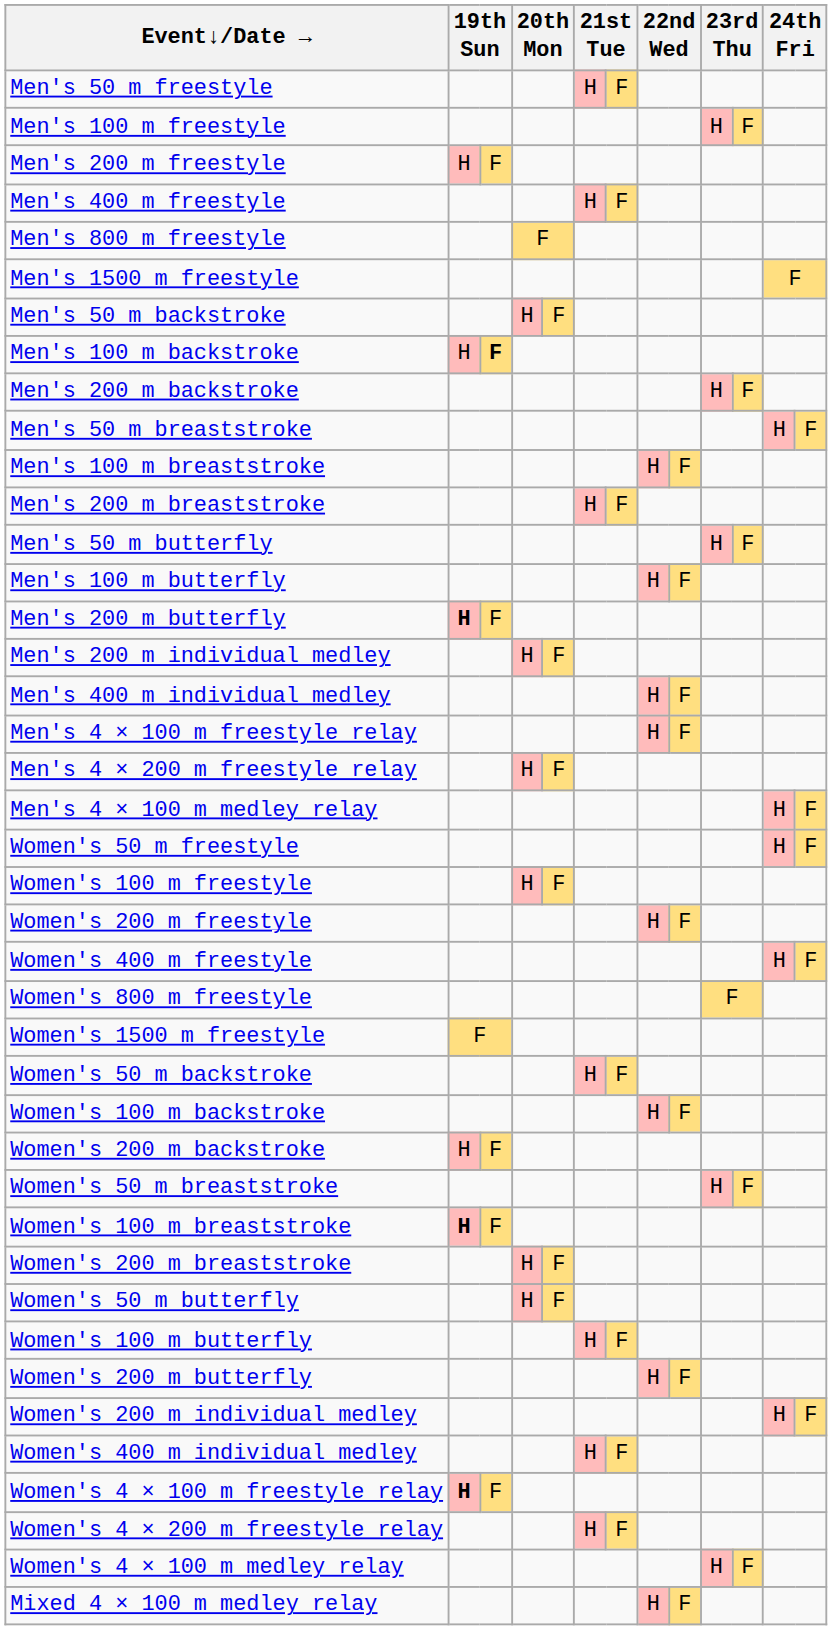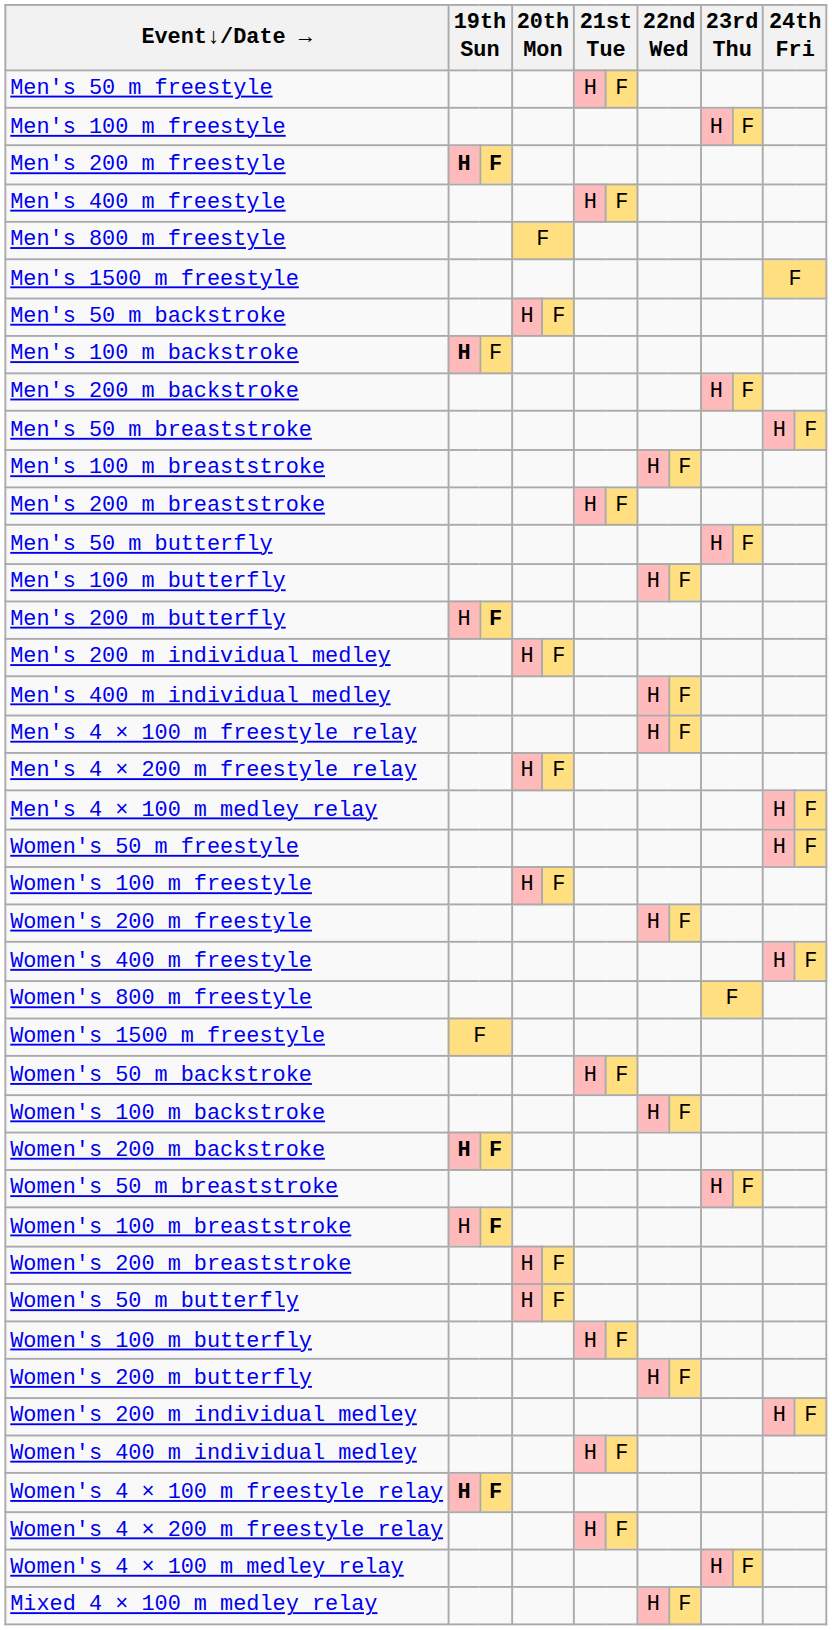Men's 200 m freestyle | column 2: normal -> bold
Men's 200 m freestyle | column 3: normal -> bold
Men's 100 m backstroke | column 2: normal -> bold
Men's 100 m backstroke | column 3: bold -> normal
Men's 200 m butterfly | column 2: bold -> normal
Men's 200 m butterfly | column 3: normal -> bold
Women's 200 m backstroke | column 2: normal -> bold
Women's 200 m backstroke | column 3: normal -> bold
Women's 100 m breaststroke | column 2: bold -> normal
Women's 100 m breaststroke | column 3: normal -> bold
Women's 4 × 100 m freestyle relay | column 3: normal -> bold
